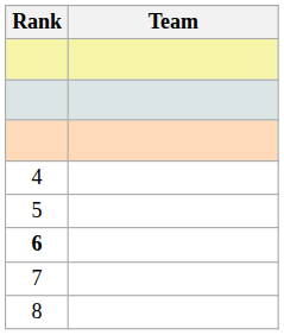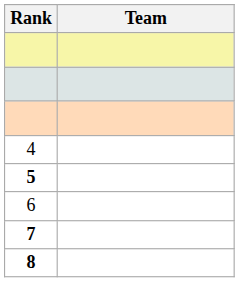row 6 | Rank: normal -> bold
row 7 | Rank: bold -> normal
row 8 | Rank: normal -> bold
row 9 | Rank: normal -> bold
